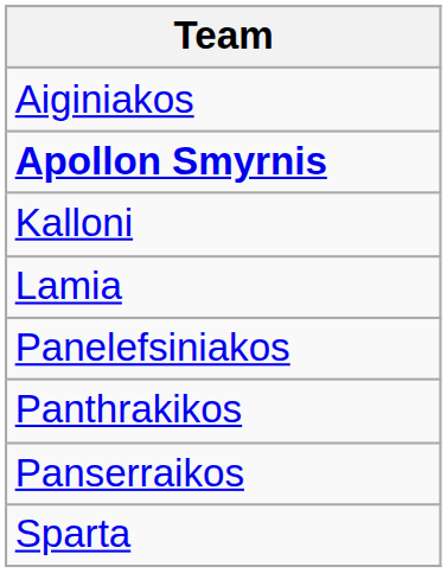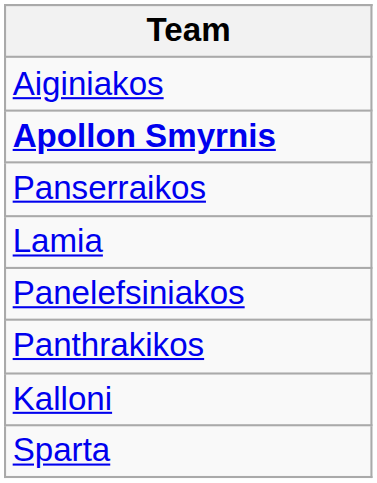row 4 | column 1: Kalloni -> Panserraikos
row 8 | column 1: Panserraikos -> Kalloni
